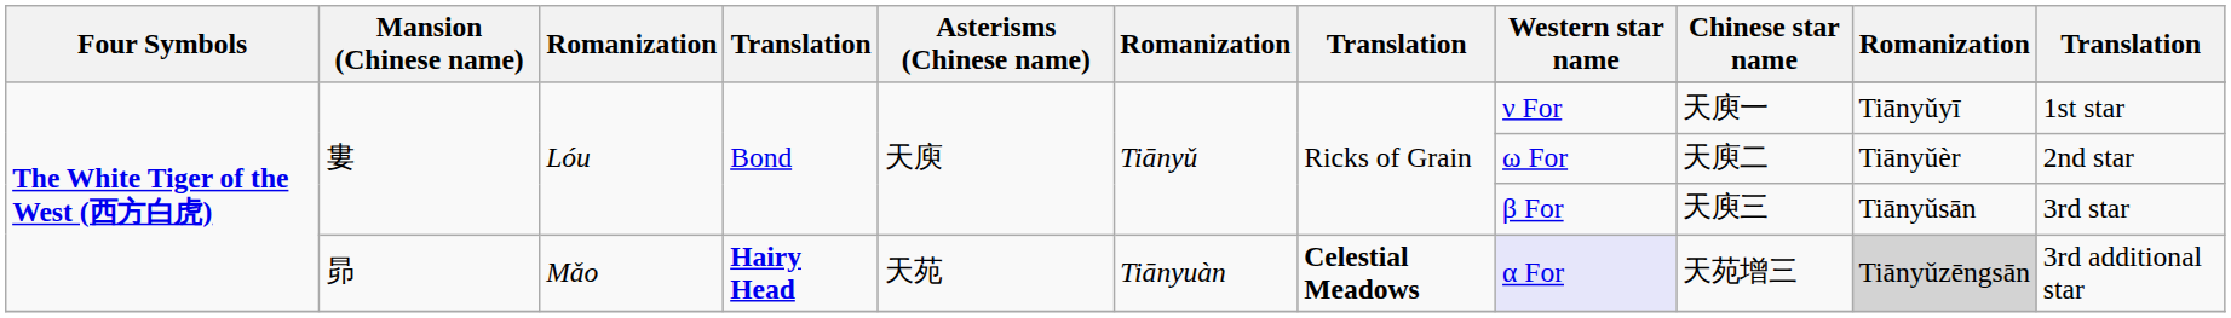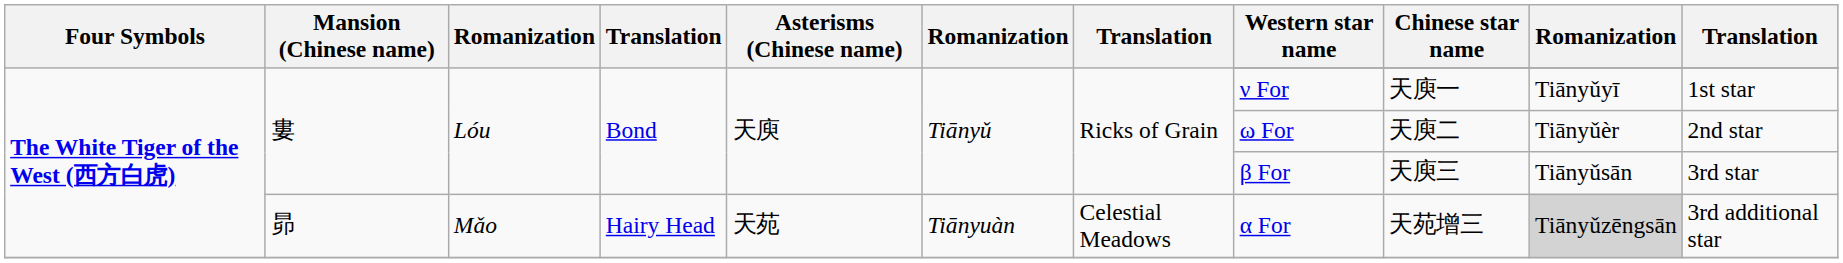昴 | column 4: bold -> normal
昴 | column 7: bold -> normal
昴 | Western star name: lavender background -> no background
